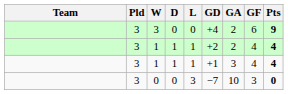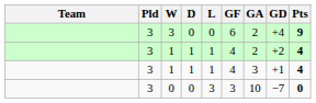columns swapped: GF <-> GD
